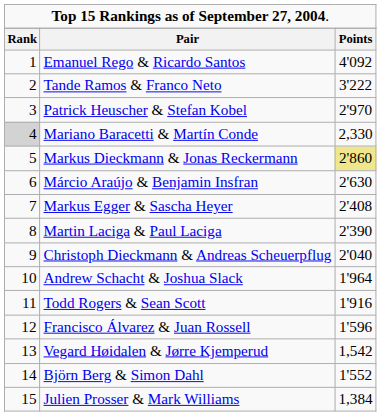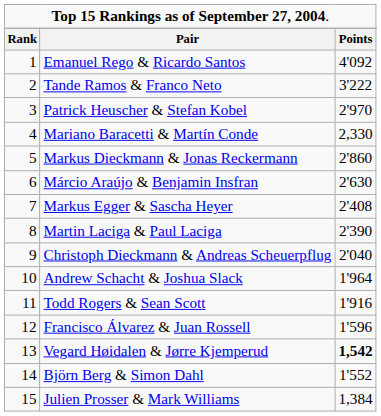Mariano Baracetti & Martín Conde | column 1: lightgrey background -> no background
Markus Dieckmann & Jonas Reckermann | column 3: khaki background -> no background
Vegard Høidalen & Jørre Kjemperud | column 3: normal -> bold
